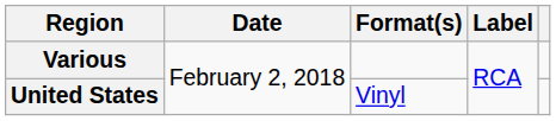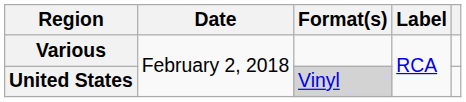United States | Format(s): no background -> lightgrey background
